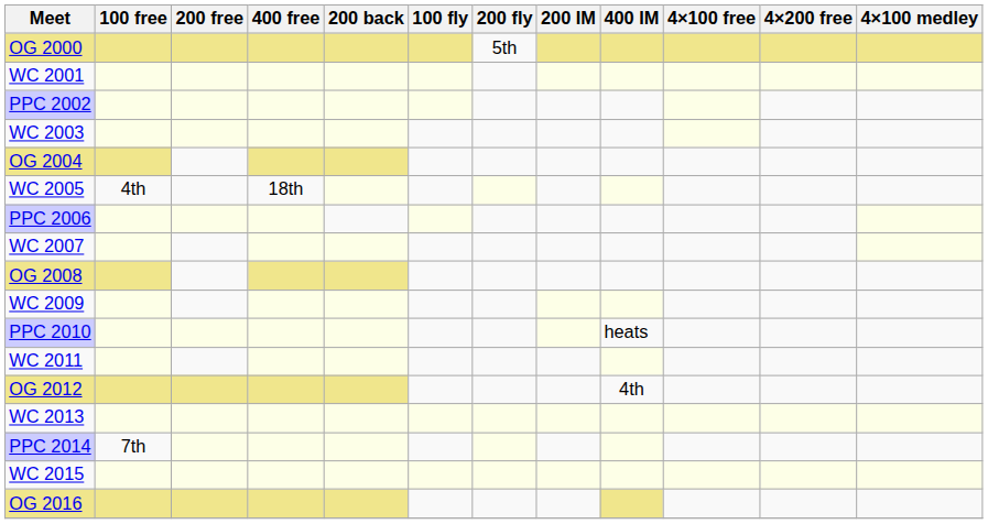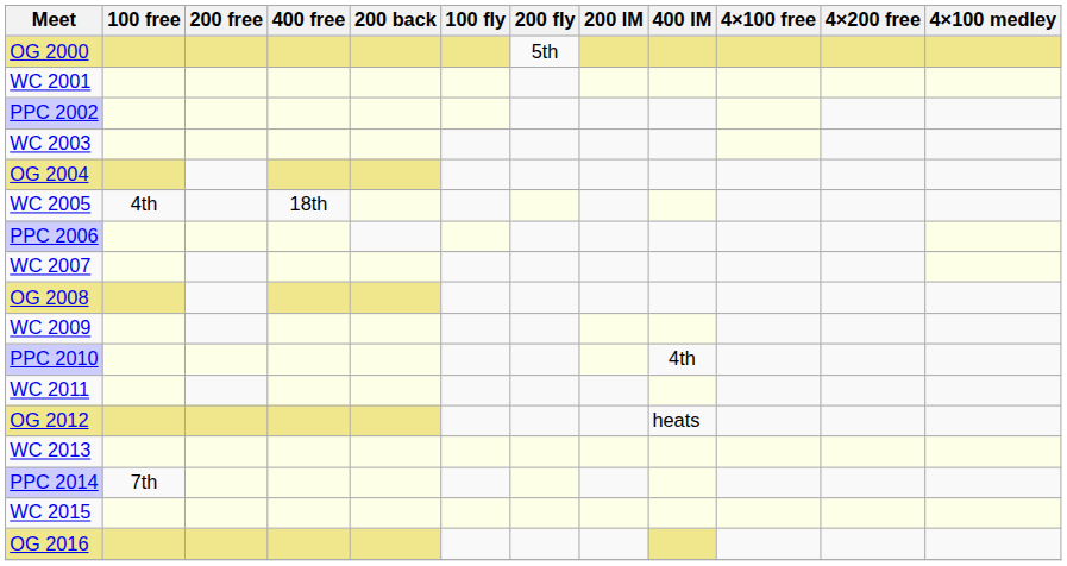PPC 2010 | 400 IM: heats -> 4th
OG 2012 | 400 IM: 4th -> heats
